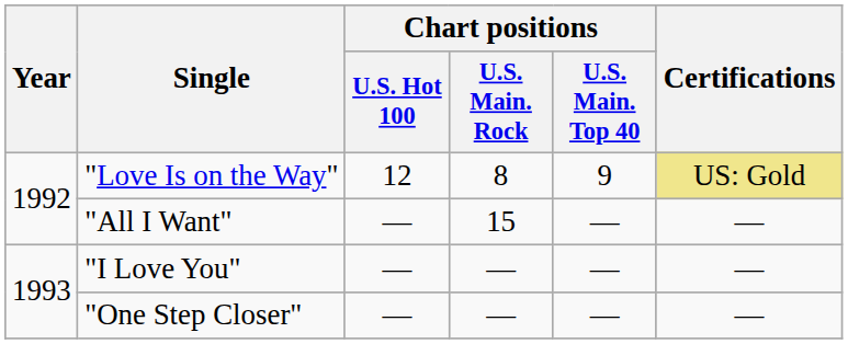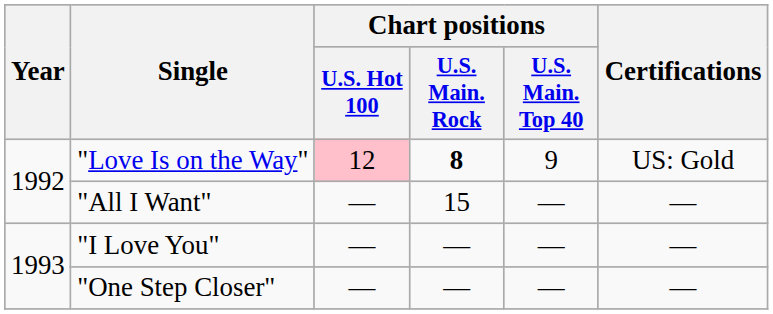"Love Is on the Way" | Chart positions / U.S. Hot 100: no background -> pink background
"Love Is on the Way" | Chart positions / U.S. Main. Rock: normal -> bold
"Love Is on the Way" | Certifications: khaki background -> no background
